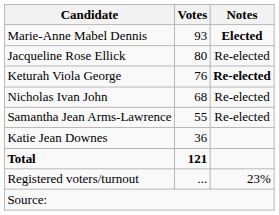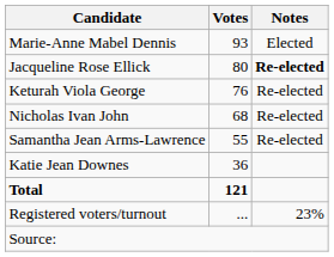Marie-Anne Mabel Dennis | Notes: bold -> normal
Jacqueline Rose Ellick | Notes: normal -> bold
Keturah Viola George | Notes: bold -> normal
